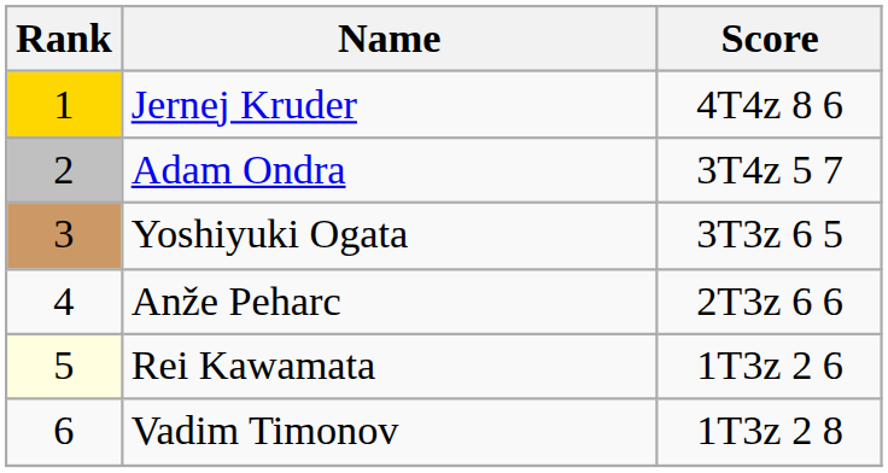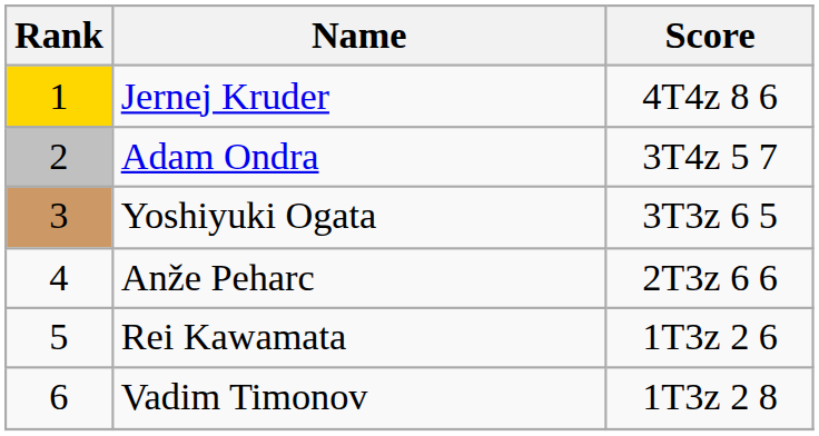Rei Kawamata | Rank: lightyellow background -> no background
